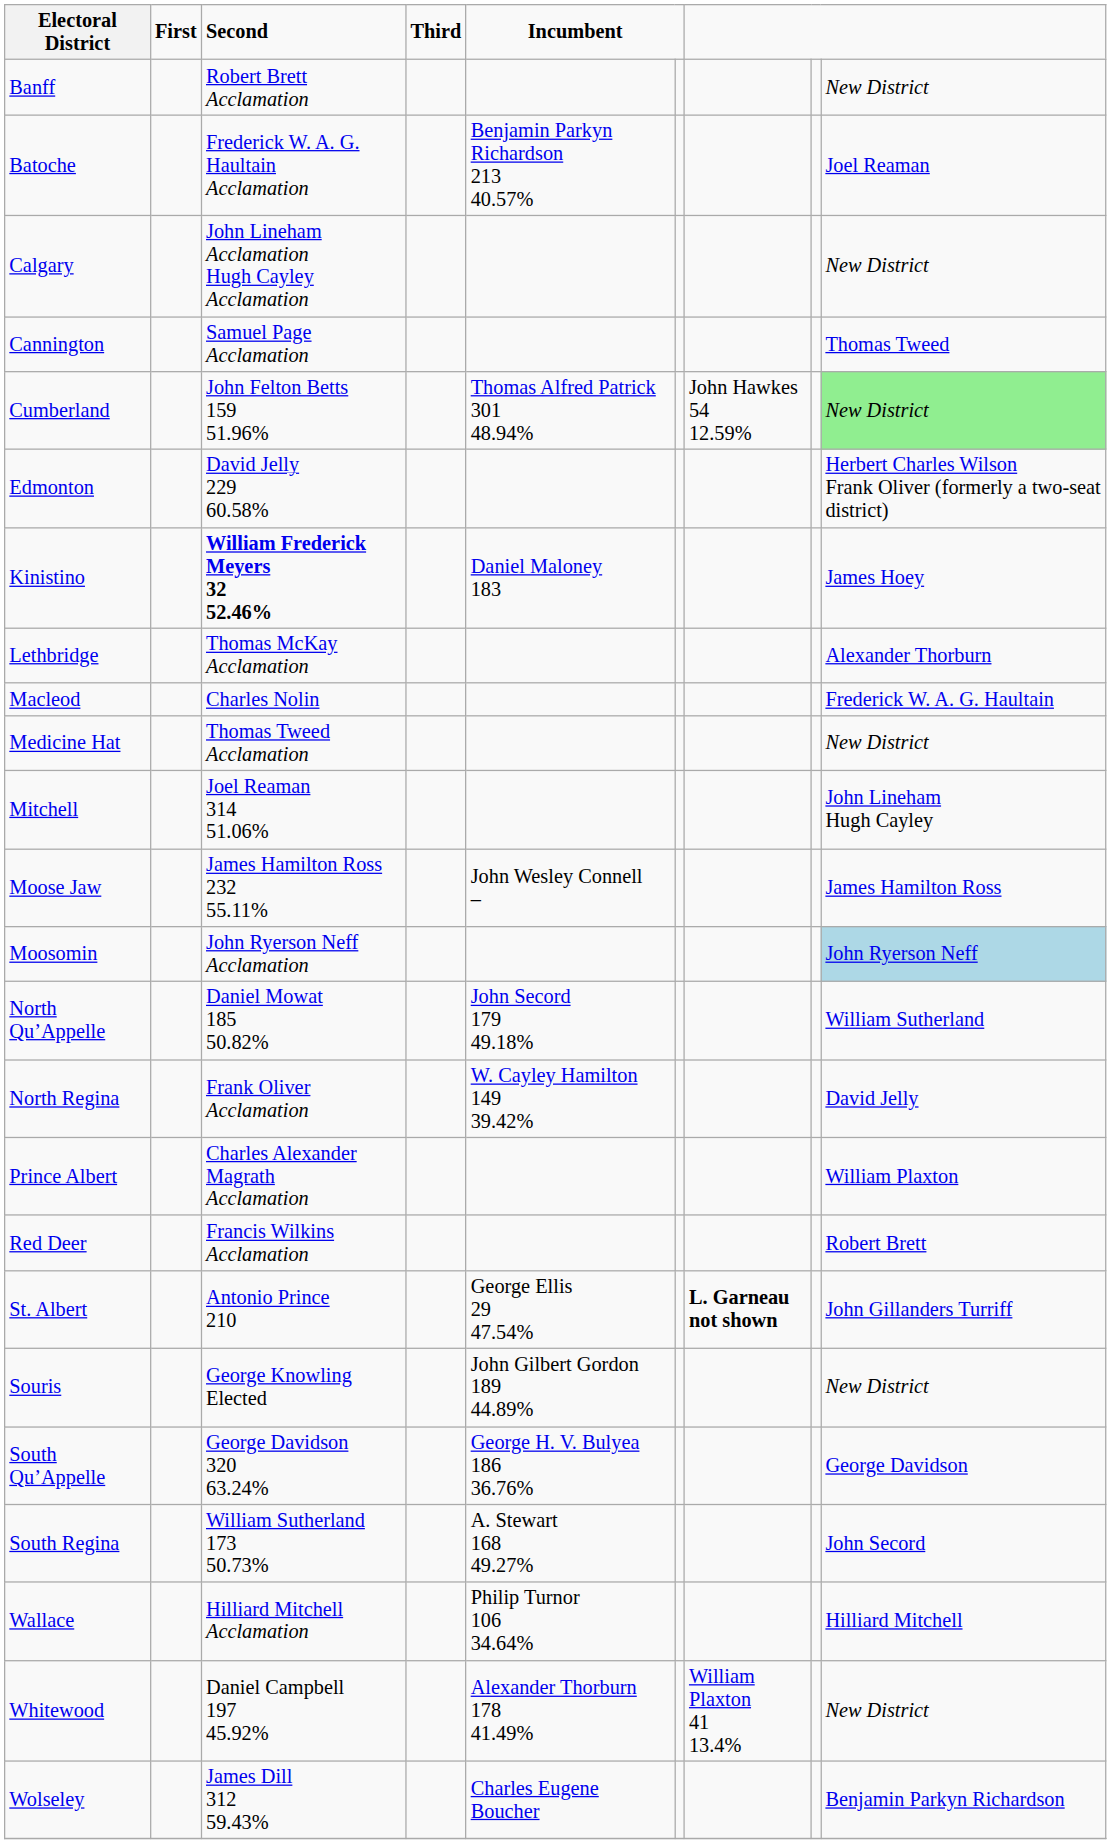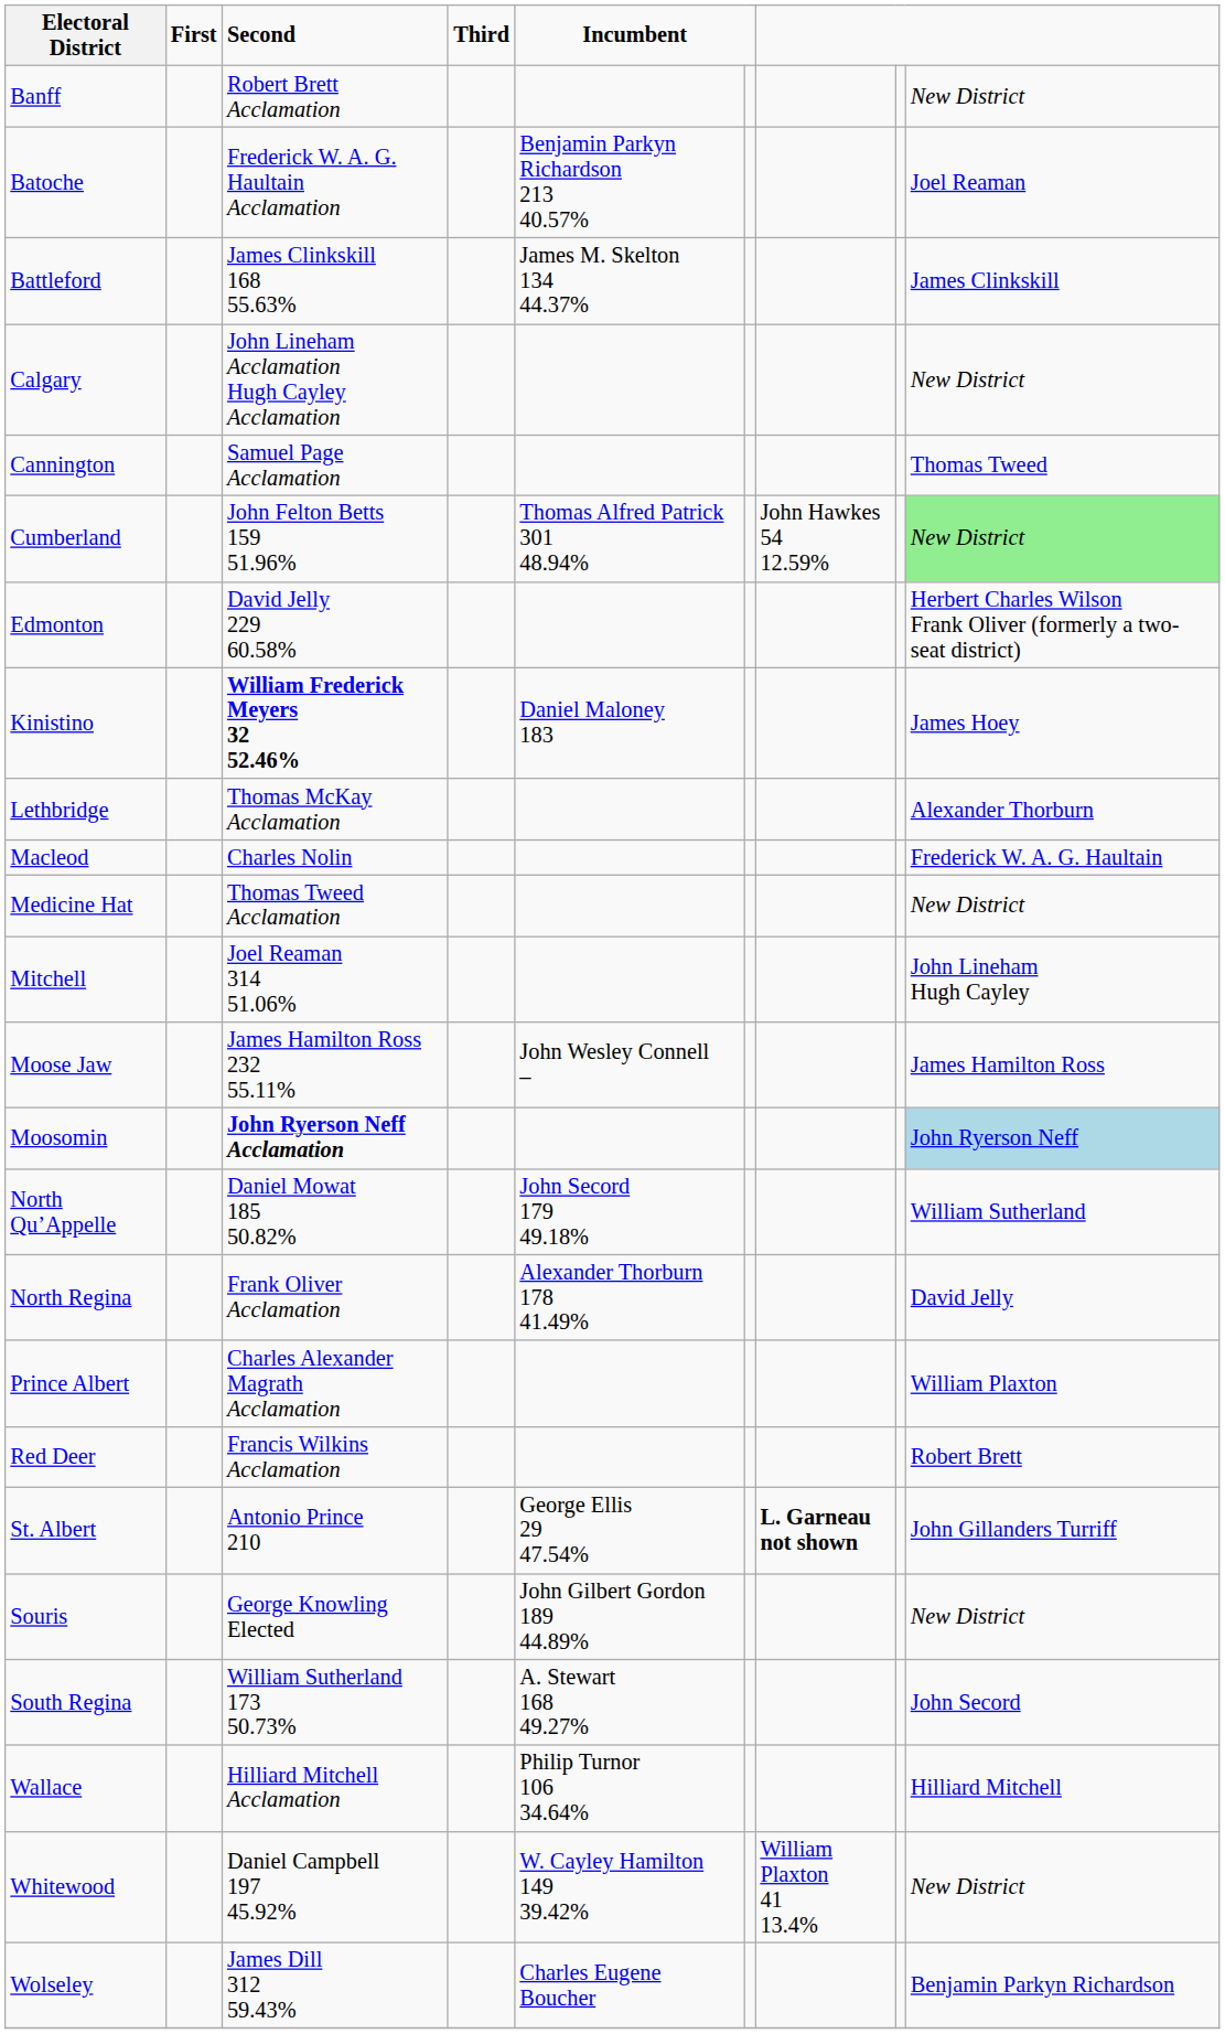+ row: Battleford | James Clinkskill 168 55.63% | James M. Skelton 134 44.37% | James Clinkskill
Moosomin | Second: normal -> bold
North Regina | column 5: W. Cayley Hamilton 149 39.42% -> Alexander Thorburn 178 41.49%
- row: South Qu’Appelle | George Davidson 320 63.24% | George H. V. Bulyea 186 36.76% | George Davidson
Whitewood | column 5: Alexander Thorburn 178 41.49% -> W. Cayley Hamilton 149 39.42%
